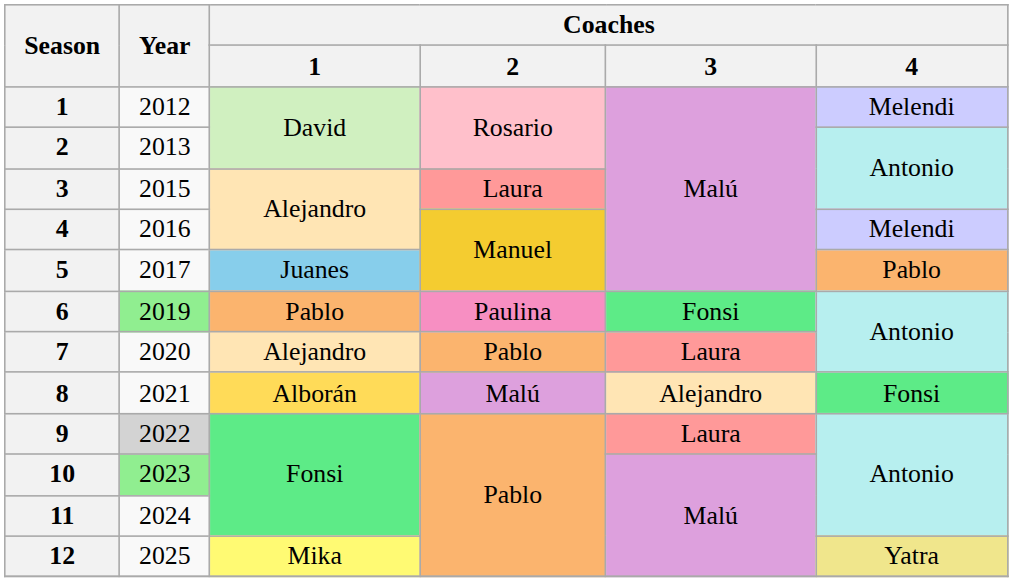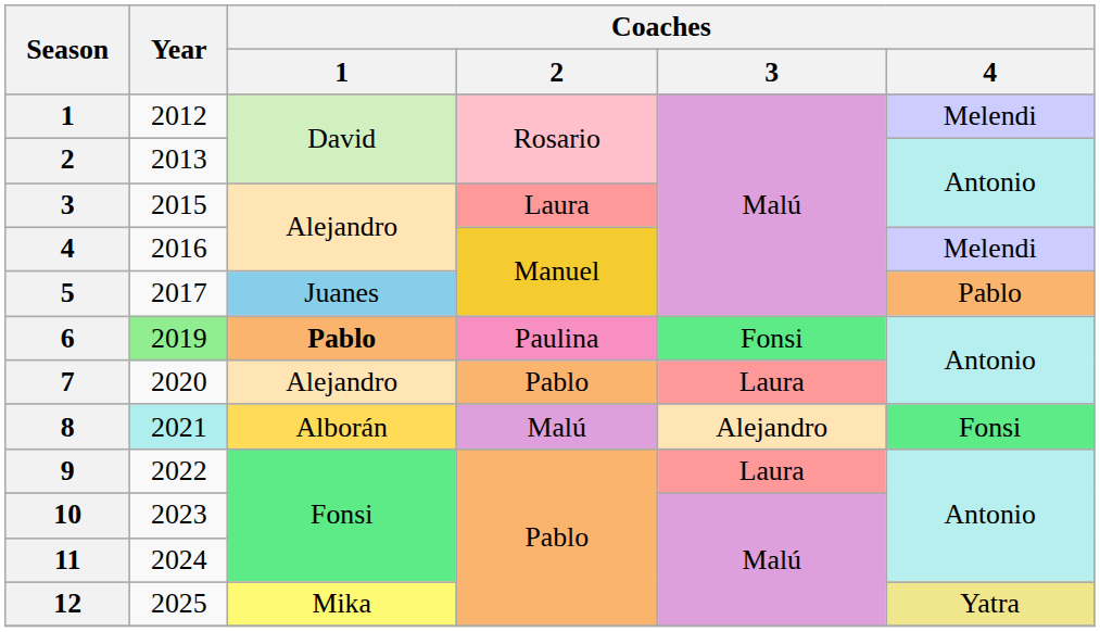6 | Coaches / 1: normal -> bold
8 | Year: no background -> paleturquoise background
9 | Year: lightgrey background -> no background
10 | Year: lightgreen background -> no background
